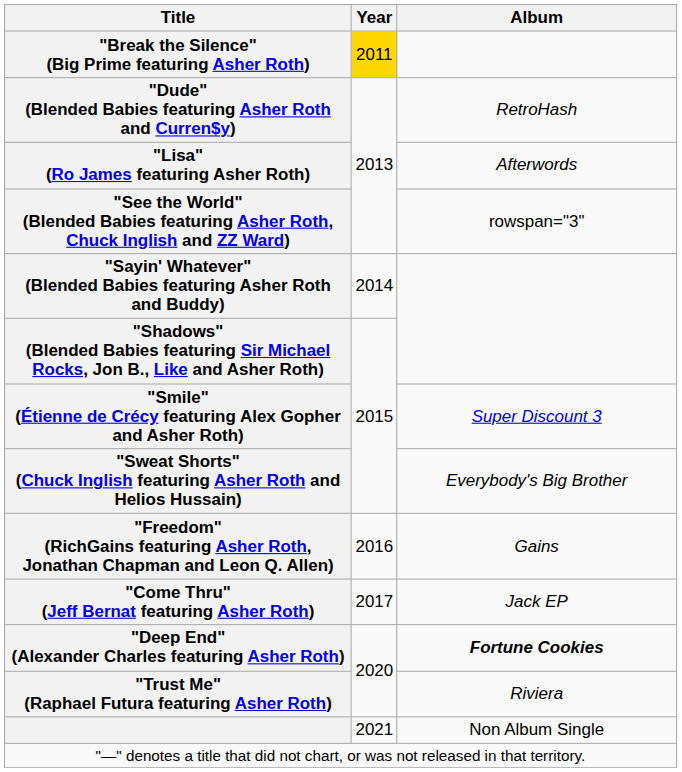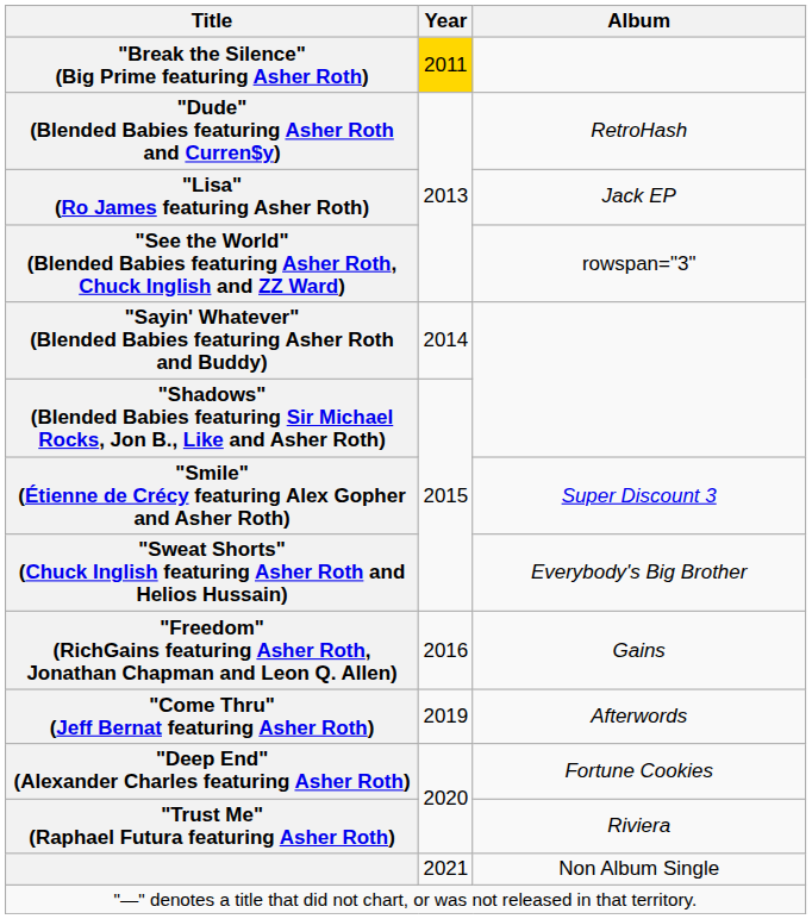"Lisa" (Ro James featuring Asher Roth) | Album: Afterwords -> Jack EP
"Come Thru" (Jeff Bernat featuring Asher Roth) | Year: 2017 -> 2019
"Come Thru" (Jeff Bernat featuring Asher Roth) | Album: Jack EP -> Afterwords
"Deep End" (Alexander Charles featuring Asher Roth) | Album: bold -> normal
